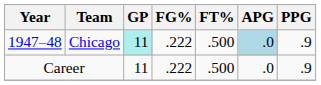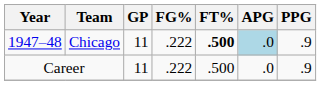1947–48 | GP: paleturquoise background -> no background
1947–48 | FT%: normal -> bold
